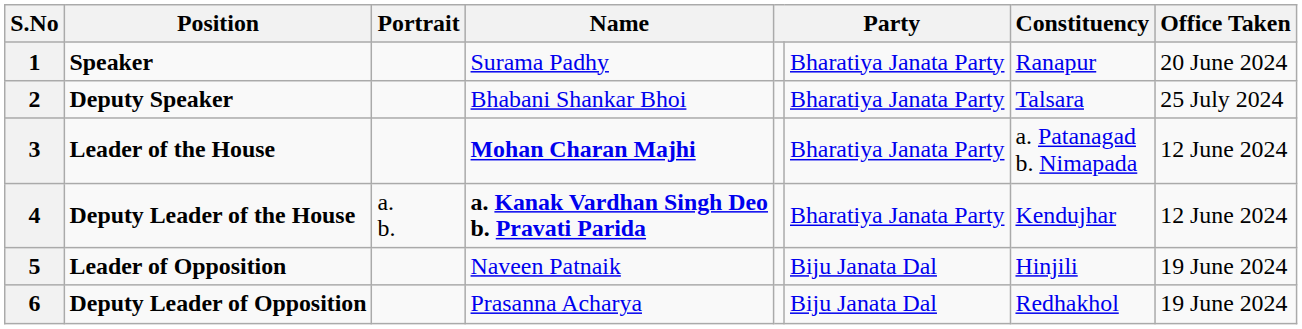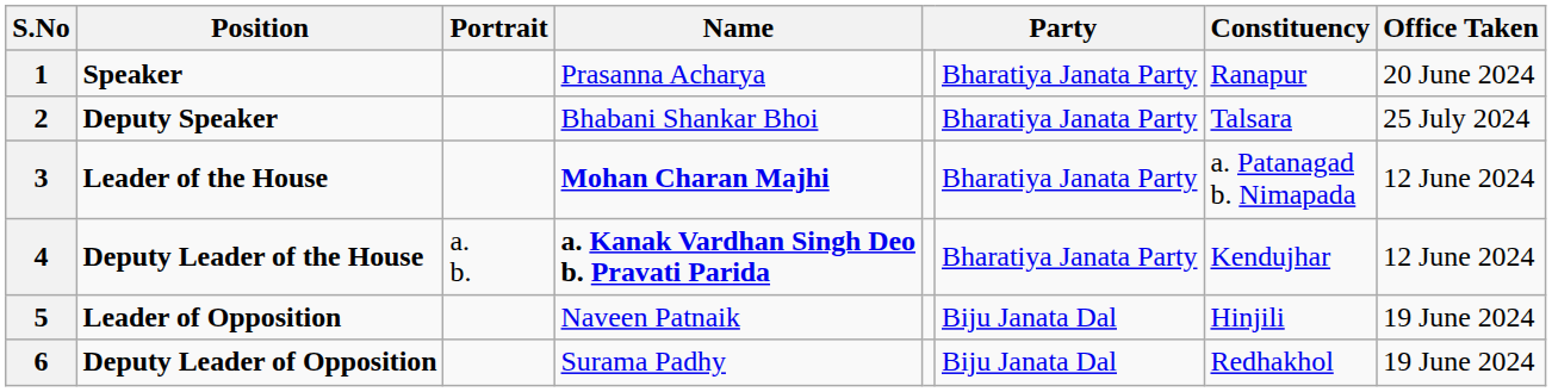1 | Name: Surama Padhy -> Prasanna Acharya
6 | Name: Prasanna Acharya -> Surama Padhy
